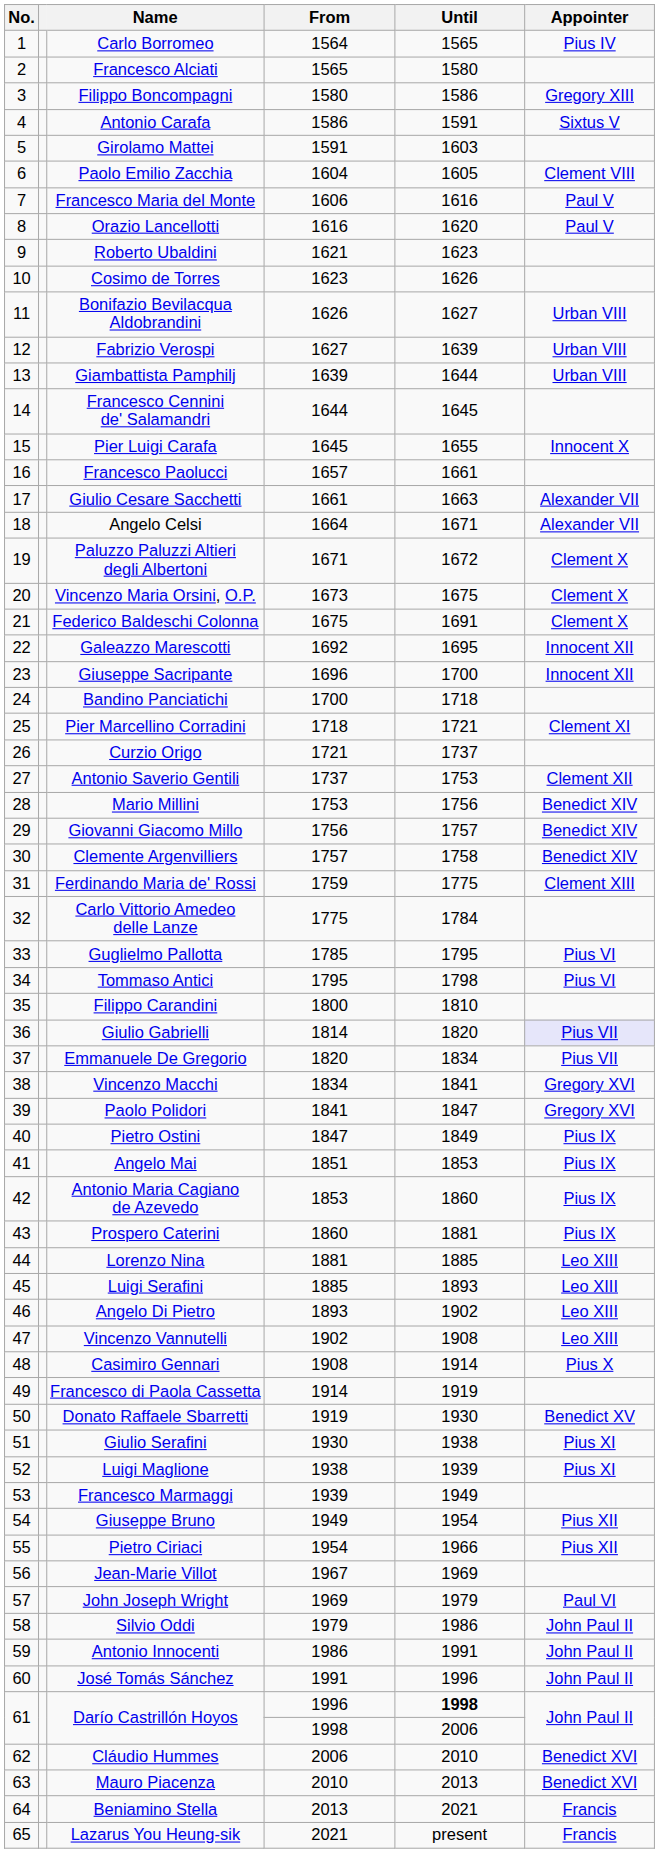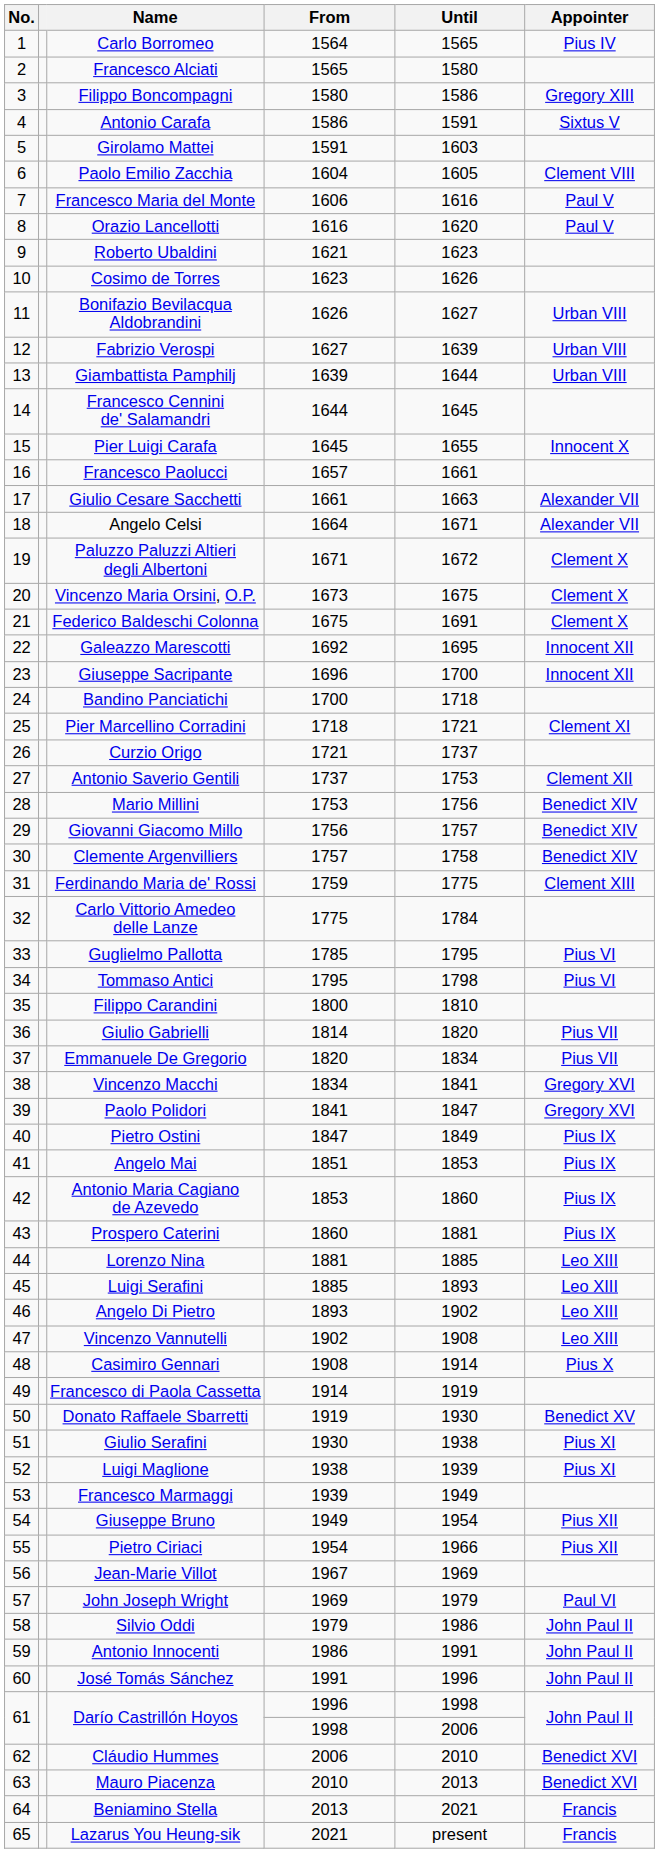Giulio Gabrielli | Appointer: lavender background -> no background
Darío Castrillón Hoyos / 1996 | Until: bold -> normal
